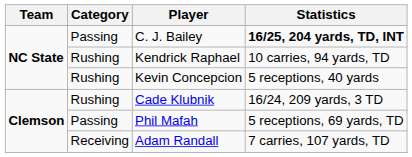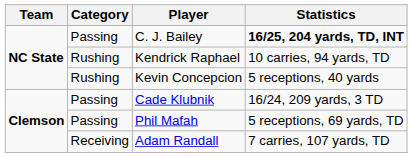Cade Klubnik | Category: Rushing -> Passing
